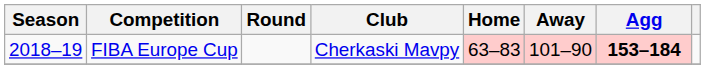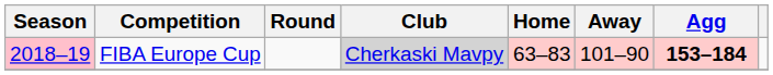FIBA Europe Cup | Season: no background -> pink background
FIBA Europe Cup | Club: no background -> lightgrey background
